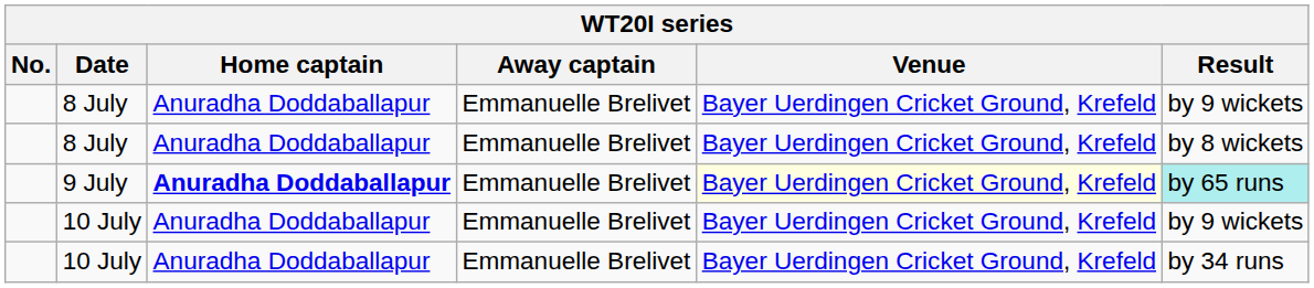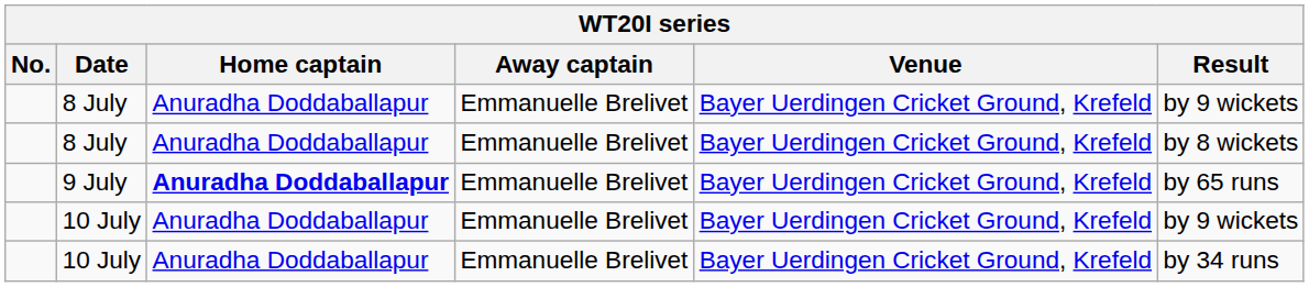9 July | Venue: lightyellow background -> no background
9 July | Result: paleturquoise background -> no background
